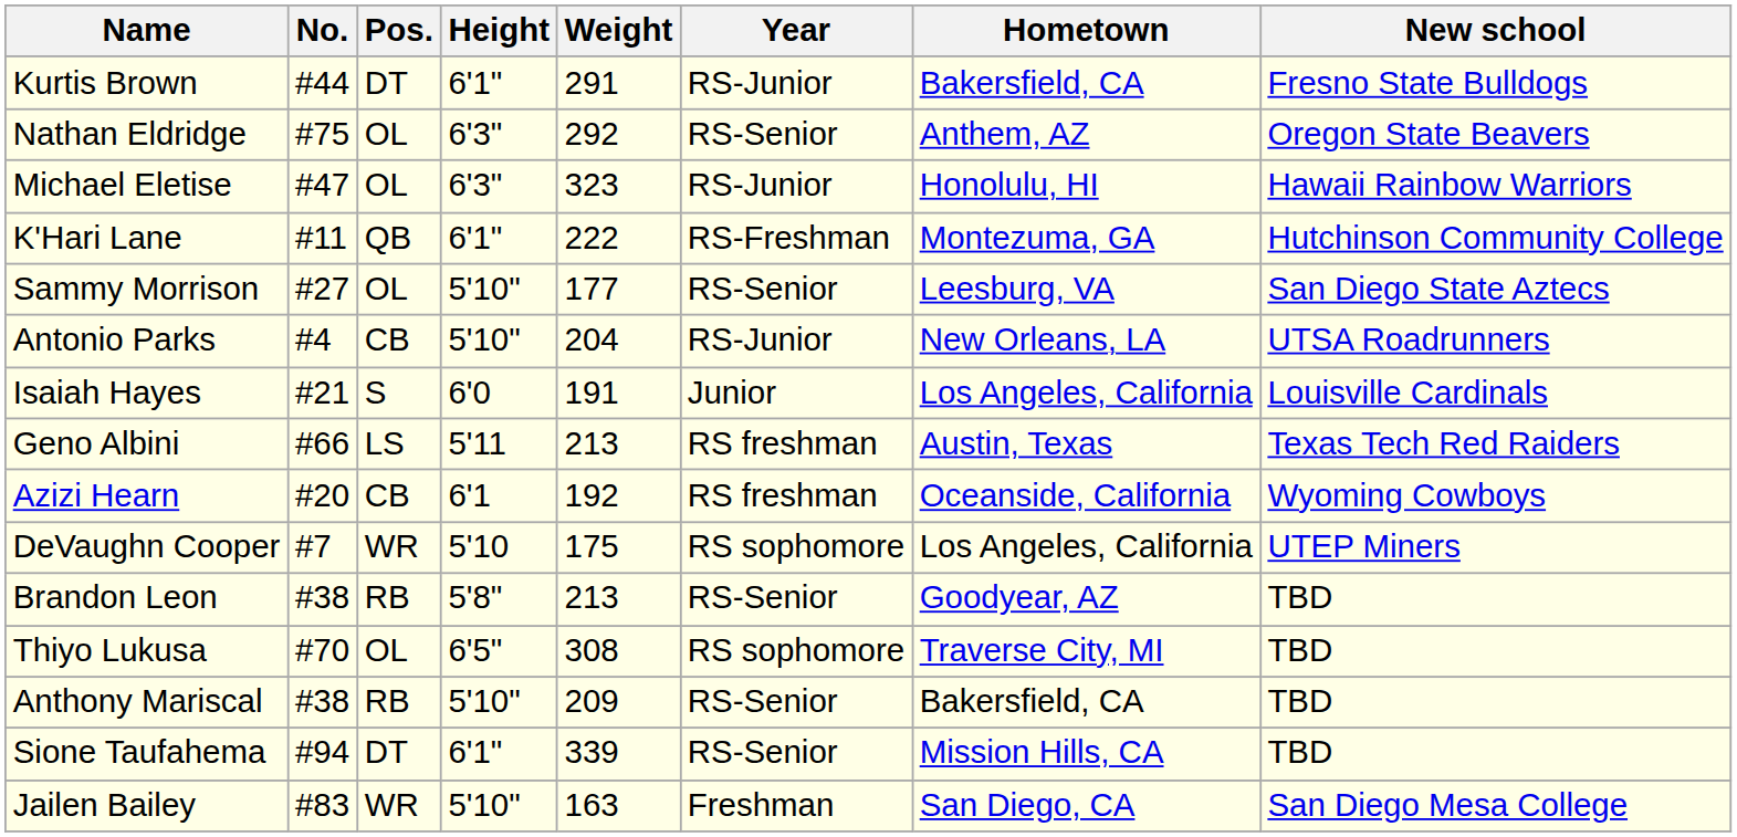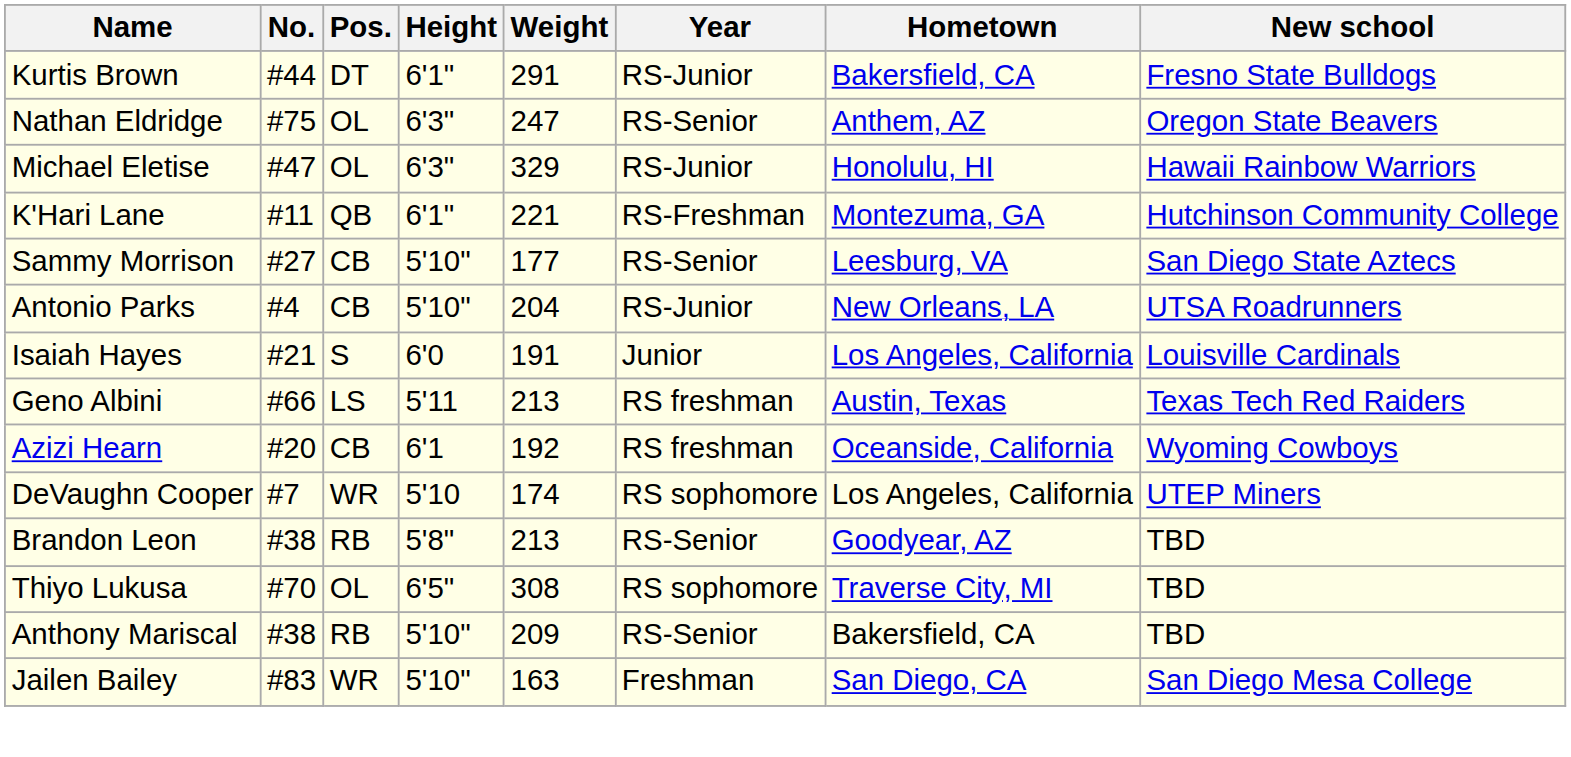Nathan Eldridge | Weight: 292 -> 247
Michael Eletise | Weight: 323 -> 329
K'Hari Lane | Weight: 222 -> 221
Sammy Morrison | Pos.: OL -> CB
DeVaughn Cooper | Weight: 175 -> 174
- row: Sione Taufahema | #94 | DT | 6'1" | 339 | RS-Senior | Mission Hills, CA | TBD
